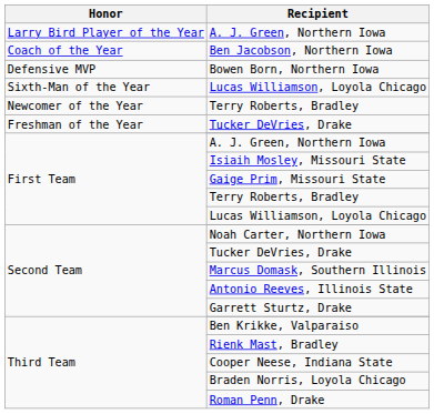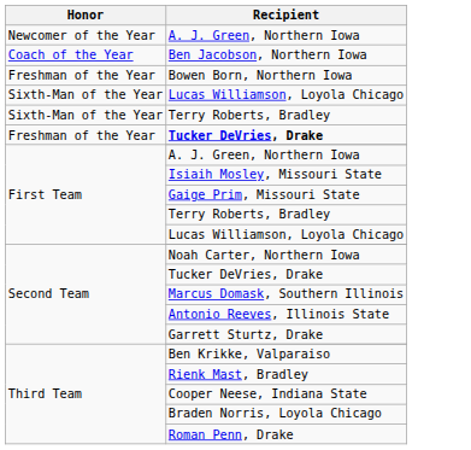row 2 | Honor: Larry Bird Player of the Year -> Newcomer of the Year
row 4 | Honor: Defensive MVP -> Freshman of the Year
row 6 | Honor: Newcomer of the Year -> Sixth-Man of the Year
row 7 | Recipient: normal -> bold
